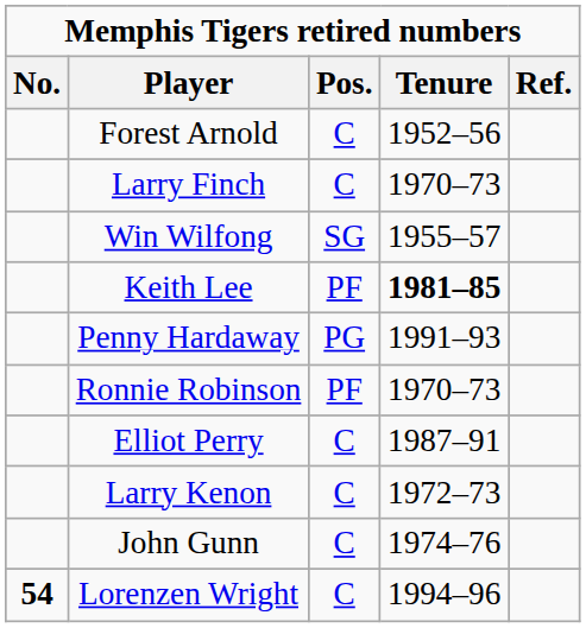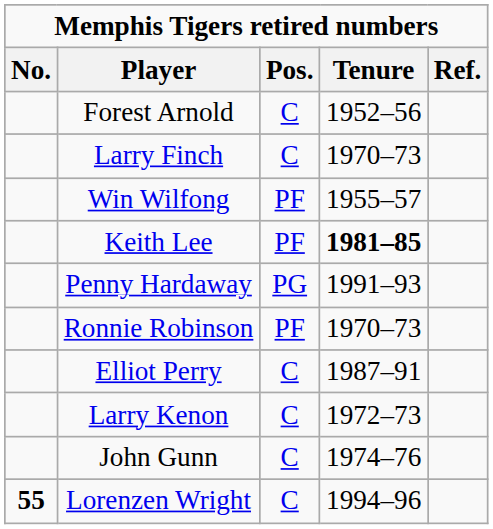Win Wilfong | Pos.: SG -> PF
Lorenzen Wright | No.: 54 -> 55
